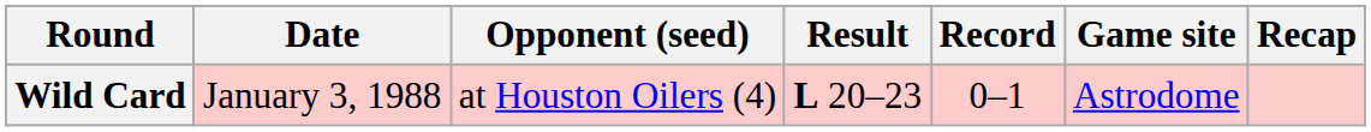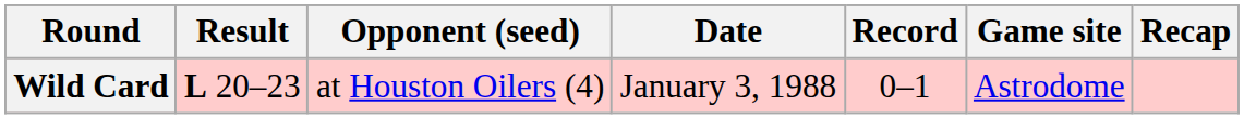columns swapped: Date <-> Result
